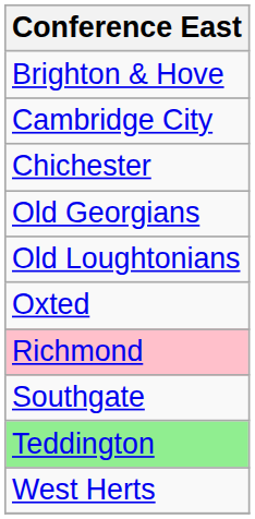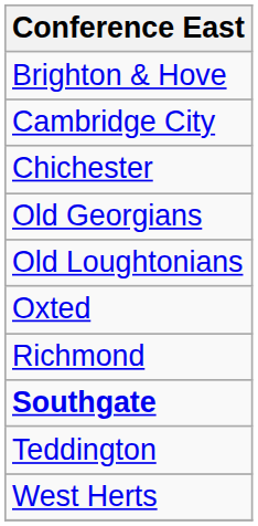row 8 | column 1: pink background -> no background
row 9 | column 1: normal -> bold
row 10 | column 1: lightgreen background -> no background
